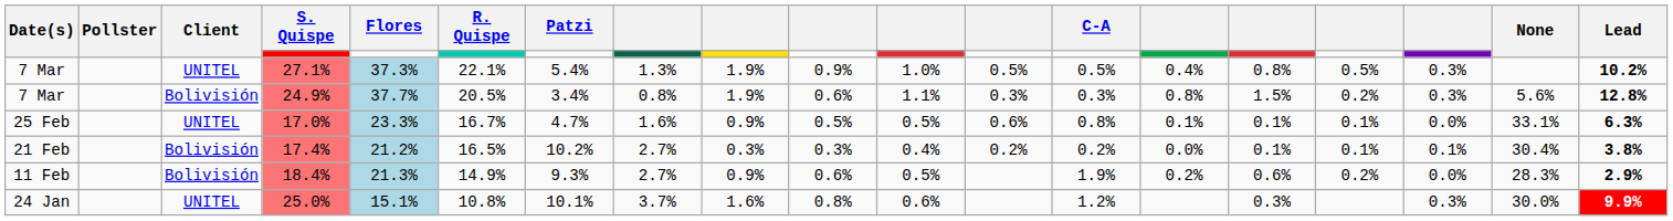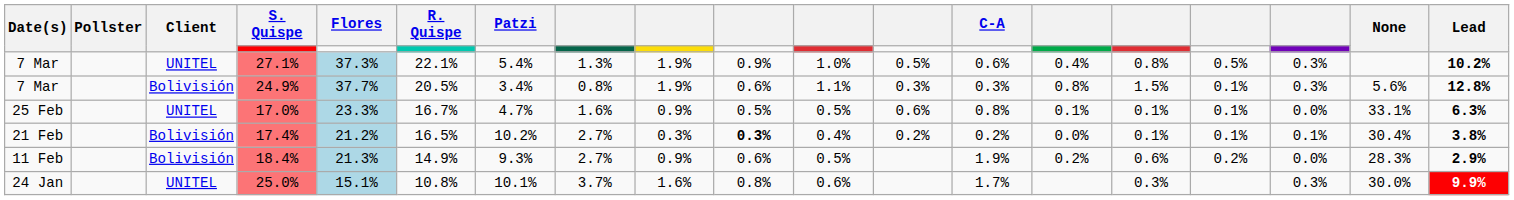27.1% | C-A: 0.5% -> 0.6%
24.9% | column 16: 0.2% -> 0.1%
17.4% | column 10: normal -> bold
25.0% | C-A: 1.2% -> 1.7%
